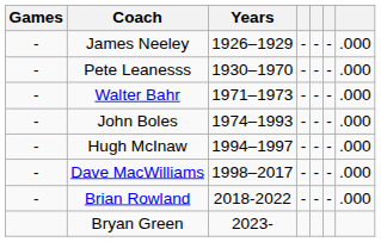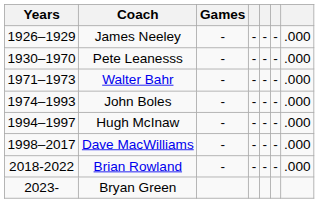columns swapped: Years <-> Games
